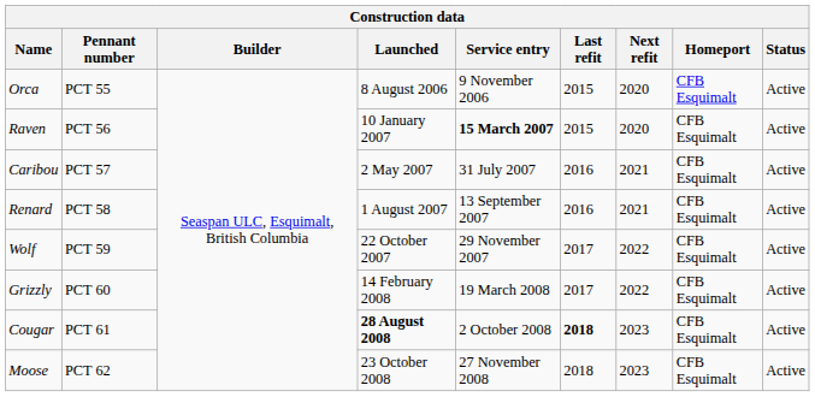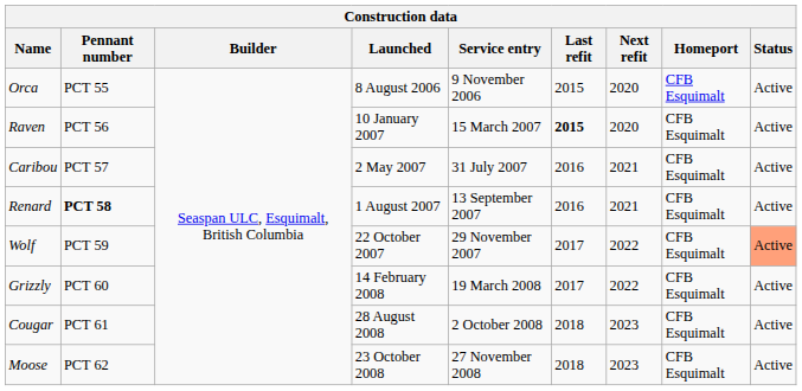Raven | Service entry: bold -> normal
Raven | Last refit: normal -> bold
Renard | Pennant number: normal -> bold
Wolf | Status: no background -> lightsalmon background
Cougar | Launched: bold -> normal
Cougar | Last refit: bold -> normal
